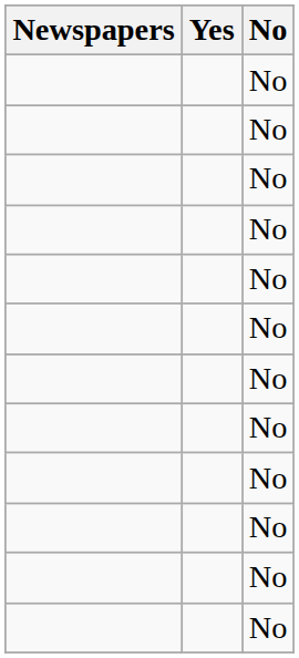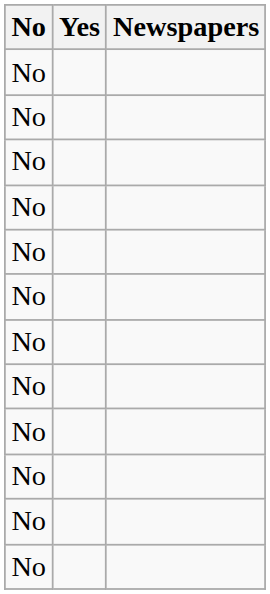columns swapped: Newspapers <-> No
